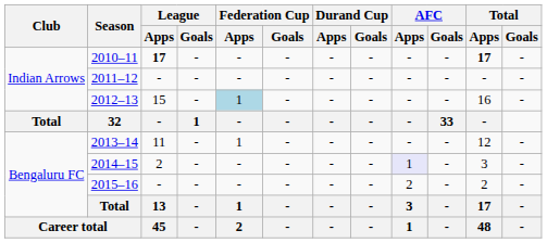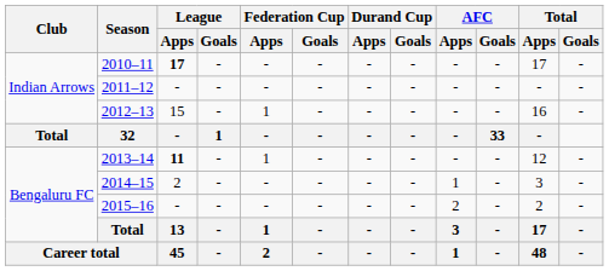2010–11 | Total / Apps: bold -> normal
2012–13 | Federation Cup / Apps: lightblue background -> no background
2013–14 | League / Apps: normal -> bold
2014–15 | AFC / Apps: lavender background -> no background
